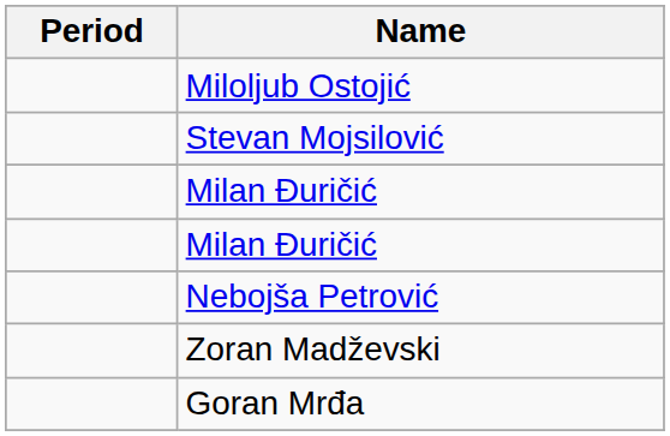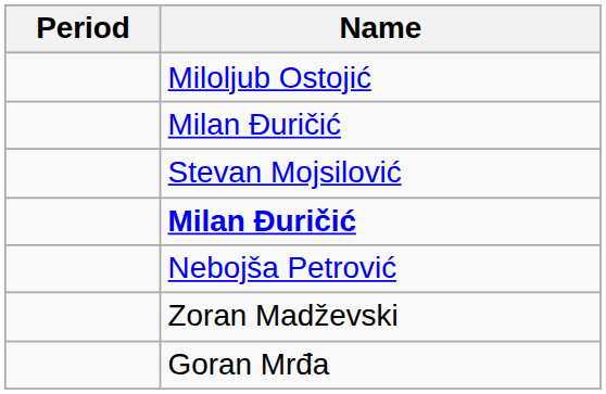row 3 | Name: Stevan Mojsilović -> Milan Đuričić
row 4 | Name: Milan Đuričić -> Stevan Mojsilović
row 5 | Name: normal -> bold
